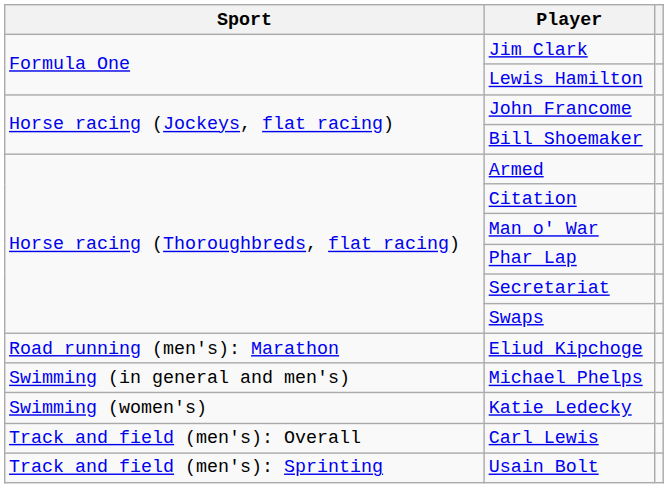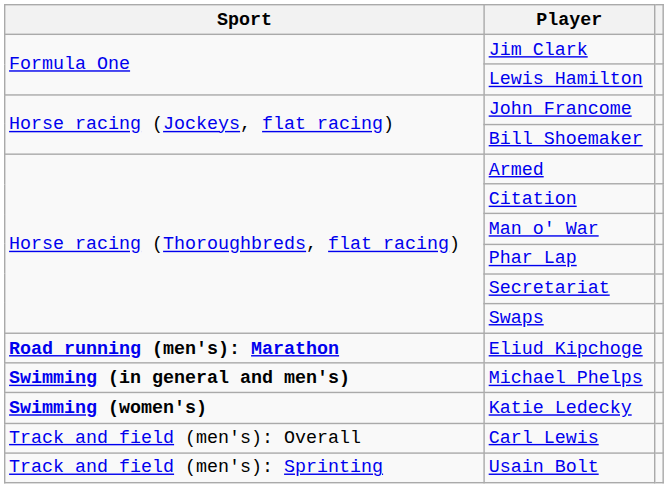Eliud Kipchoge | Sport: normal -> bold
Michael Phelps | Sport: normal -> bold
Katie Ledecky | Sport: normal -> bold
